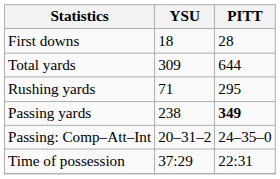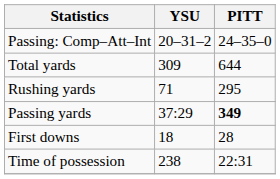rows swapped: First downs <-> Passing: Comp–Att–Int
Passing yards | YSU: 238 -> 37:29
Time of possession | YSU: 37:29 -> 238
